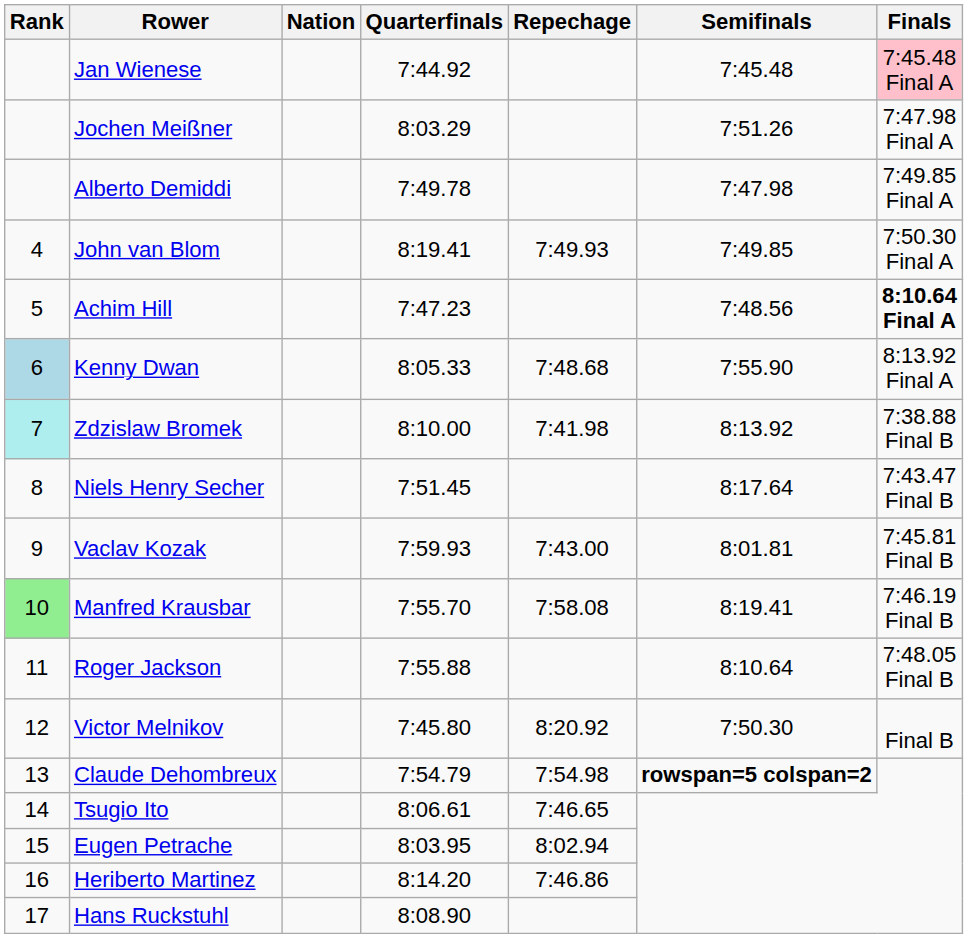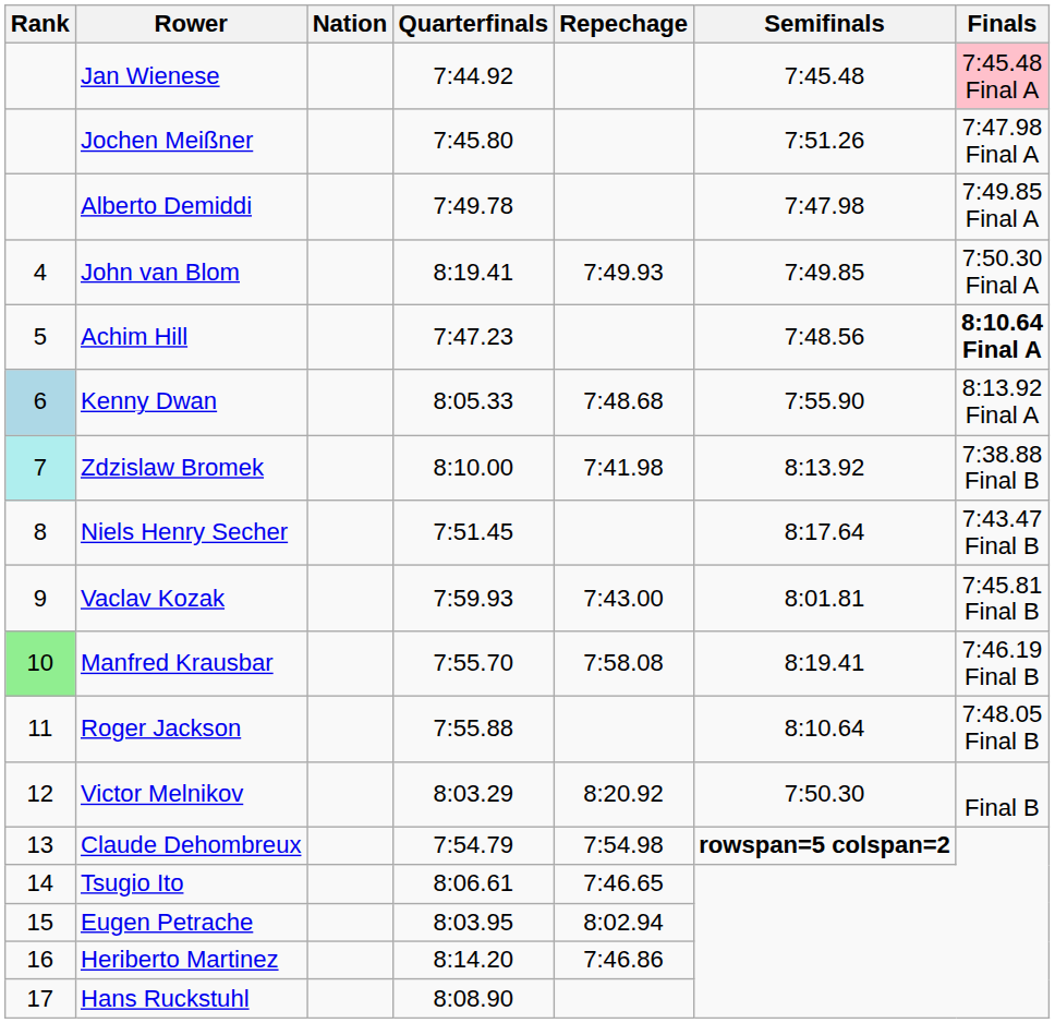Jochen Meißner | Quarterfinals: 8:03.29 -> 7:45.80
Victor Melnikov | Quarterfinals: 7:45.80 -> 8:03.29
